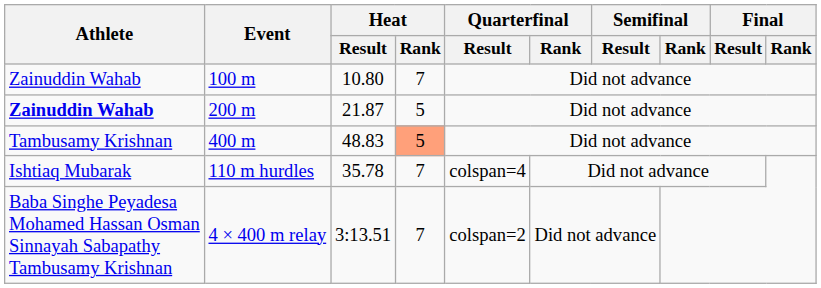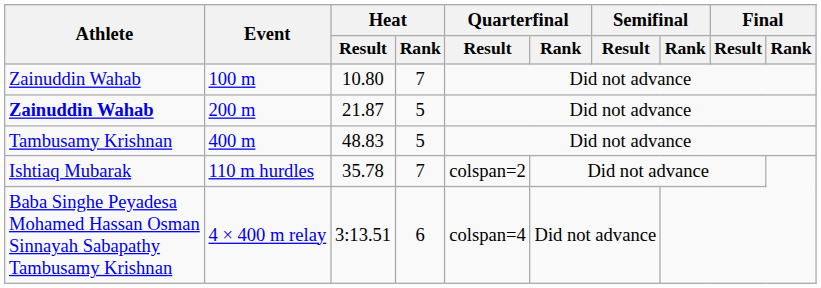400 m | Heat / Rank: lightsalmon background -> no background
110 m hurdles | Quarterfinal / Result: colspan=4 -> colspan=2
4 × 400 m relay | Heat / Rank: 7 -> 6
4 × 400 m relay | Quarterfinal / Result: colspan=2 -> colspan=4
